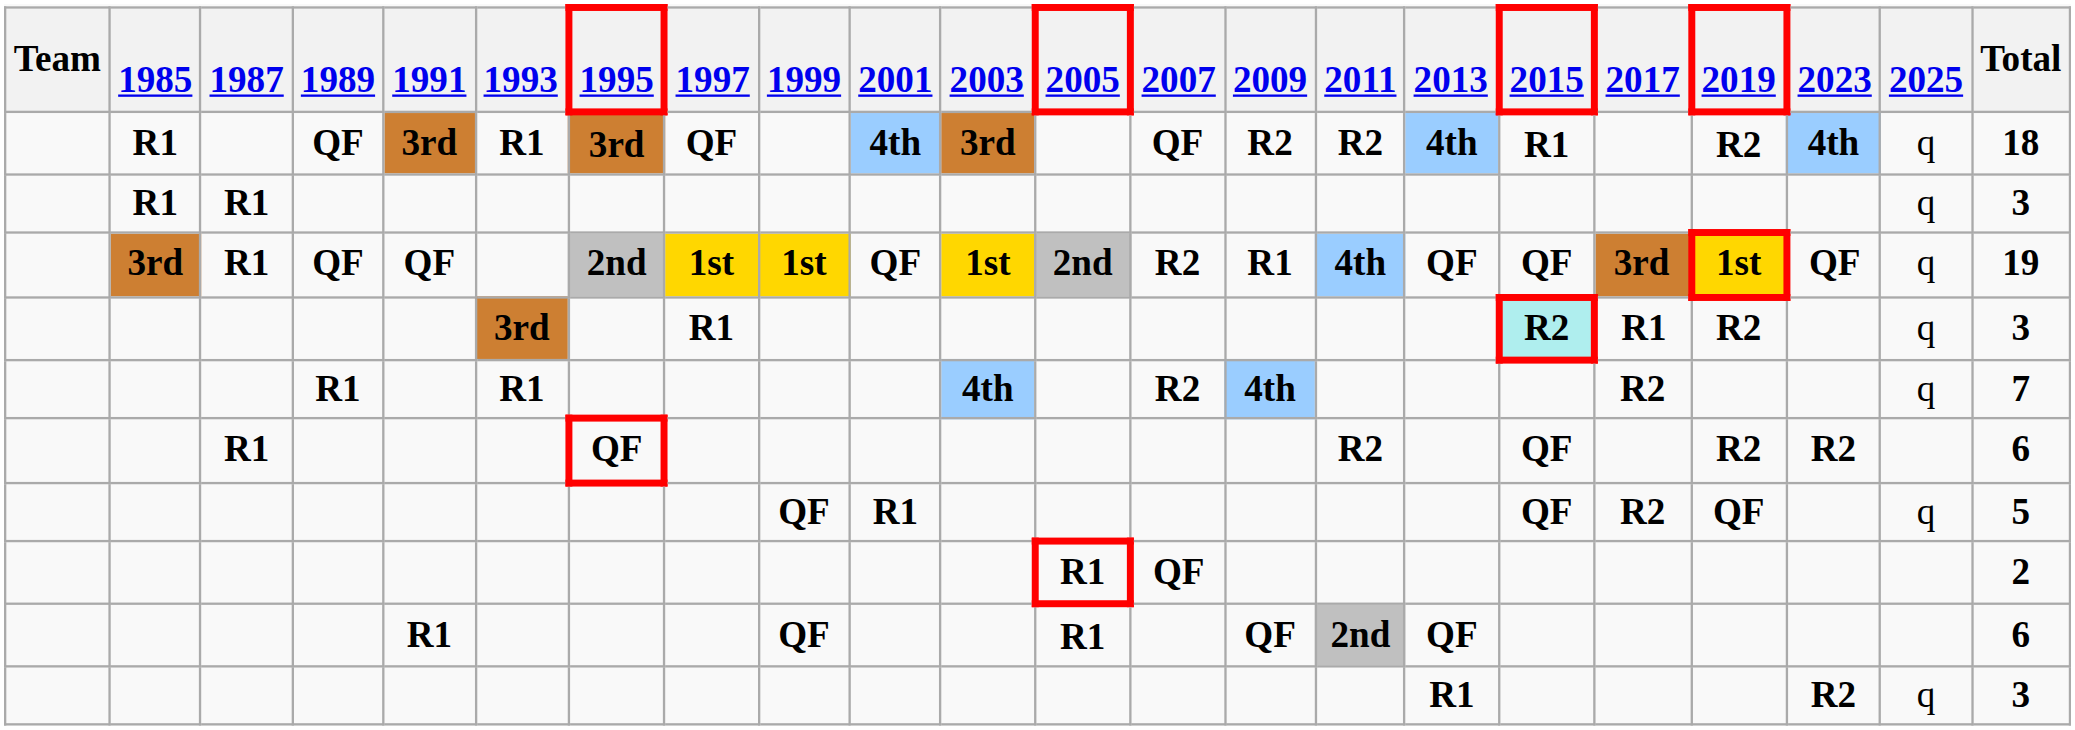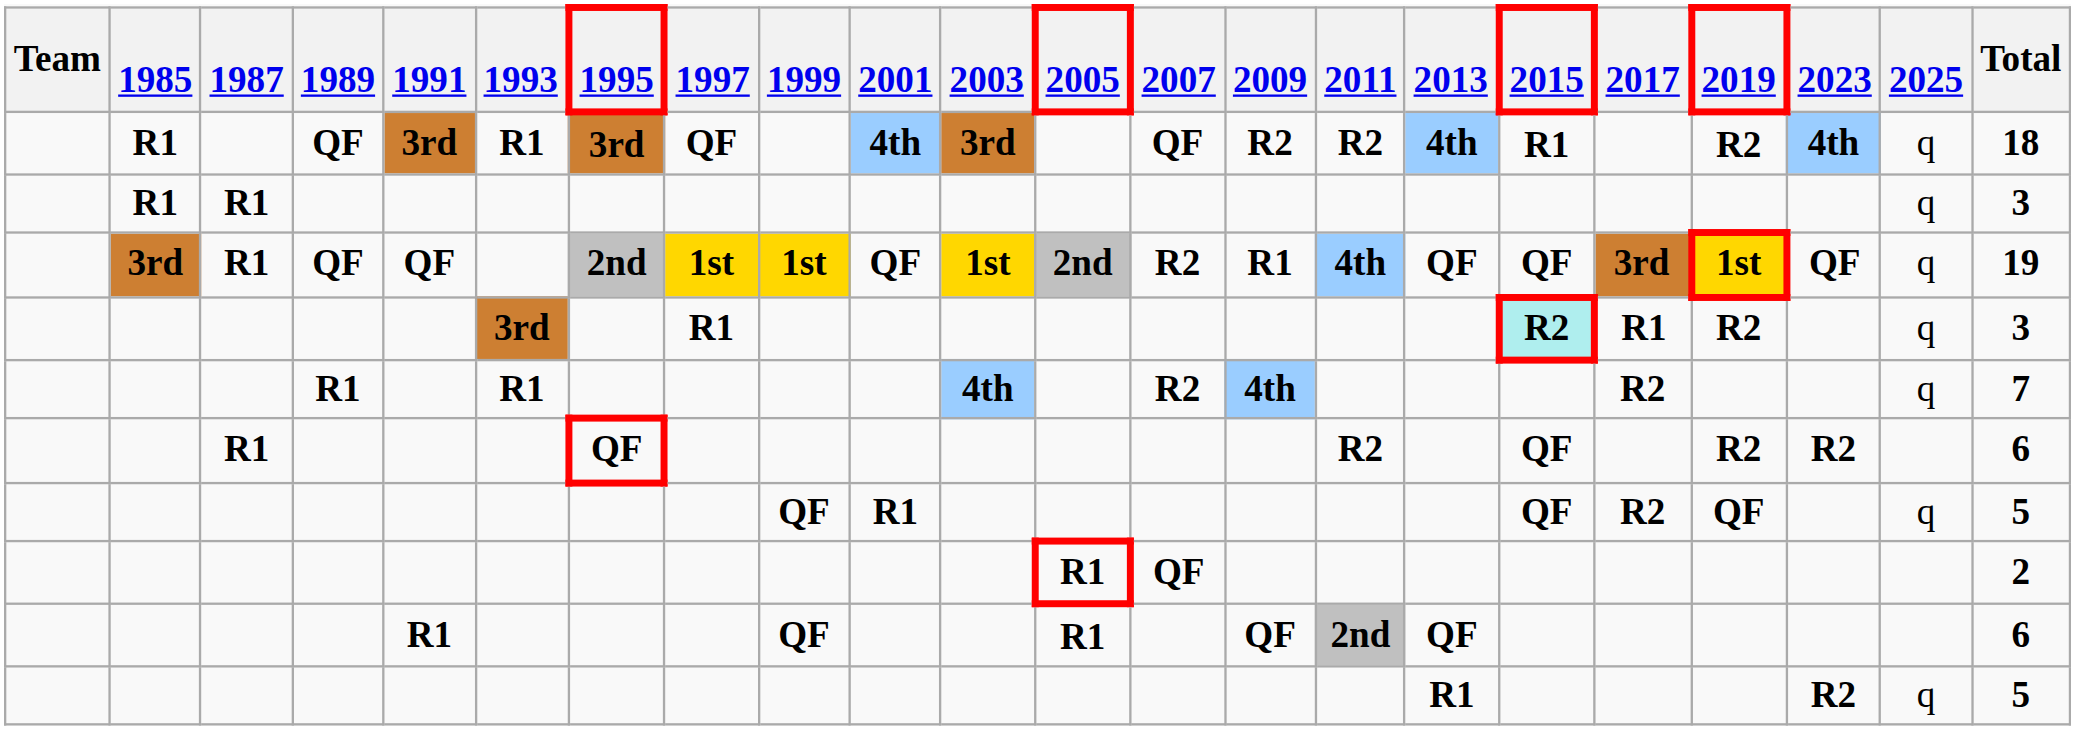row 11 | Total: 3 -> 5
